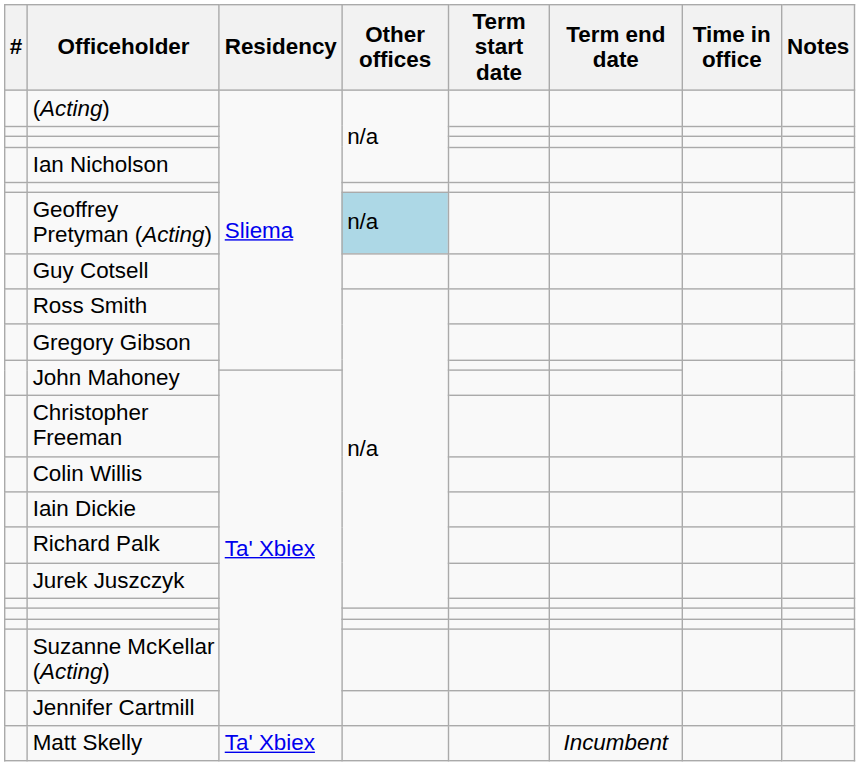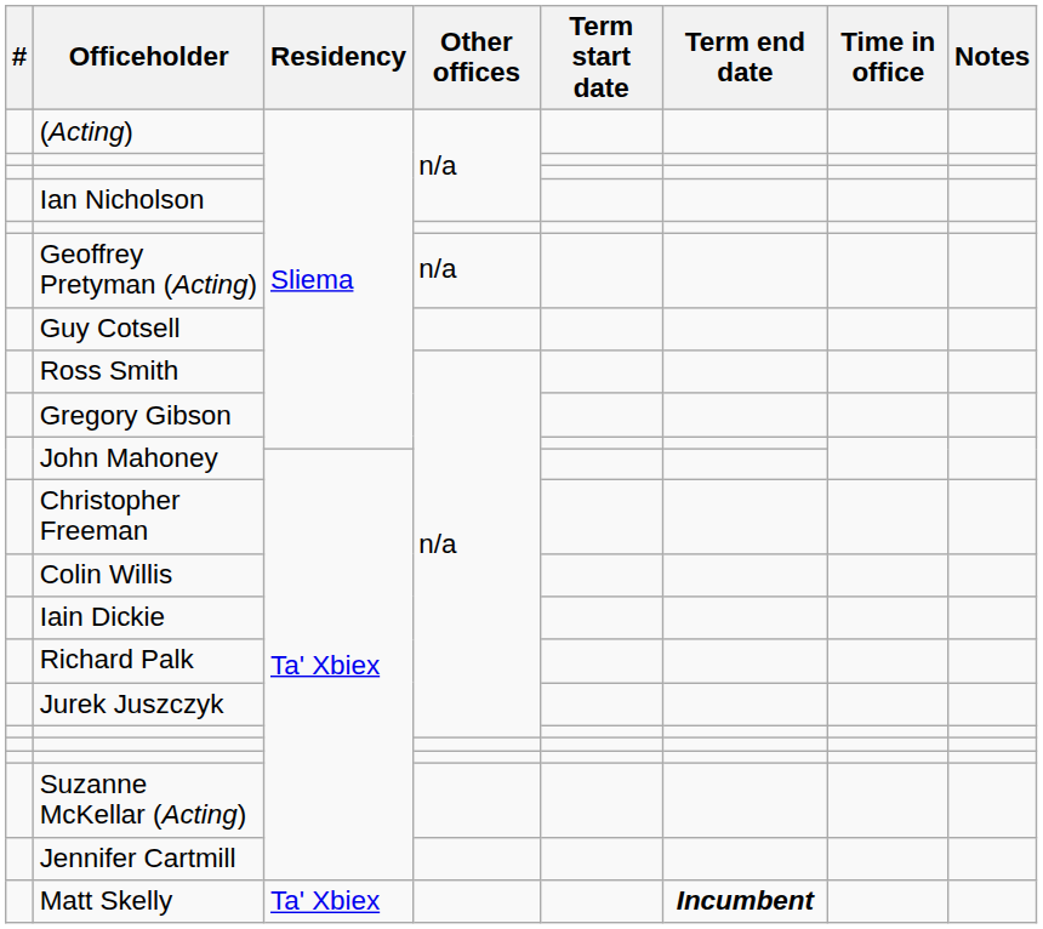Geoffrey Pretyman (Acting) | Other offices: lightblue background -> no background
Matt Skelly | Term end date: normal -> bold
